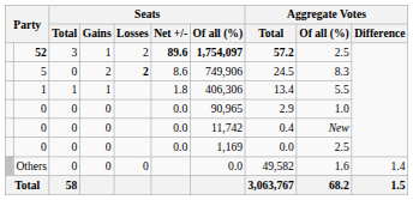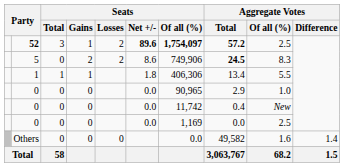5 | Seats / Losses: bold -> normal
5 | Aggregate Votes / Total: normal -> bold
